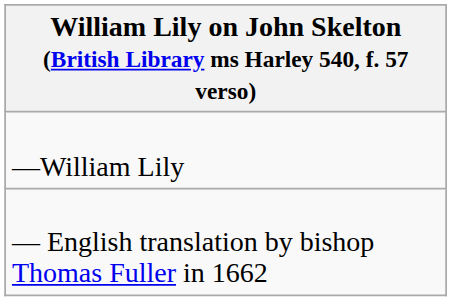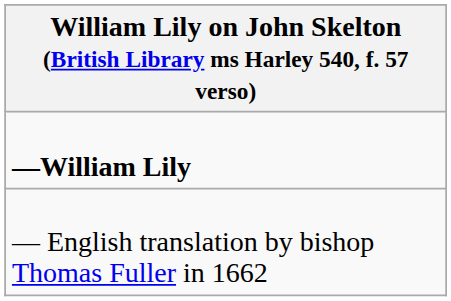row 2 | column 1: normal -> bold
